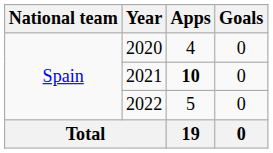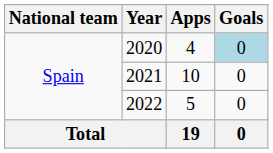2020 | Goals: no background -> lightblue background
2021 | Apps: bold -> normal
